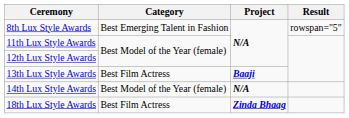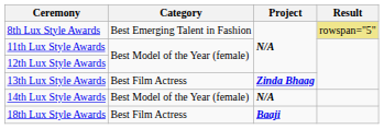8th Lux Style Awards | Result: no background -> khaki background
13th Lux Style Awards / Best Film Actress | Project: Baaji -> Zinda Bhaag
18th Lux Style Awards | Project: Zinda Bhaag -> Baaji
